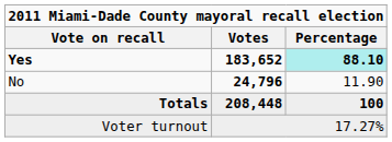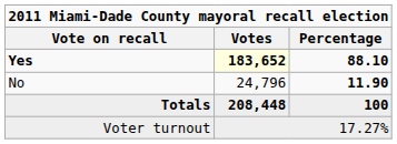Yes | Votes: no background -> lightyellow background
Yes | Percentage: paleturquoise background -> no background
No | Votes: bold -> normal
No | Percentage: normal -> bold
